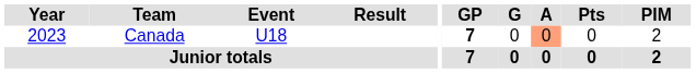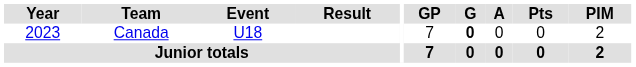Canada | GP: bold -> normal
Canada | G: normal -> bold
Canada | A: lightsalmon background -> no background
